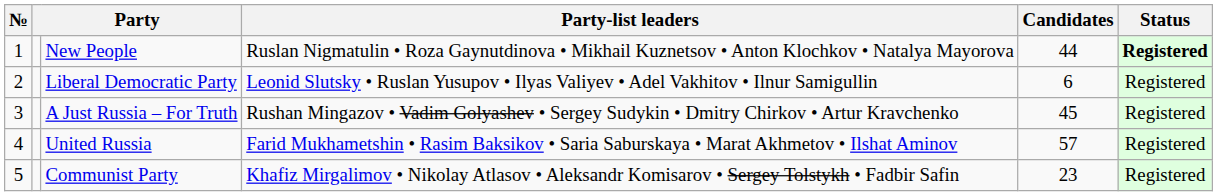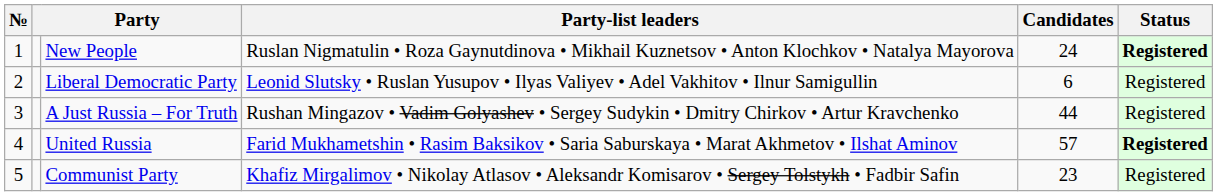New People | Candidates: 44 -> 24
A Just Russia – For Truth | Candidates: 45 -> 44
United Russia | Status: normal -> bold
